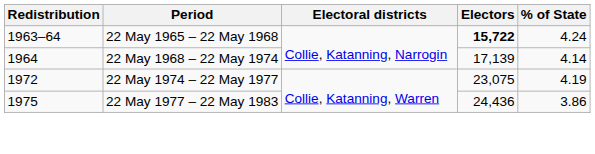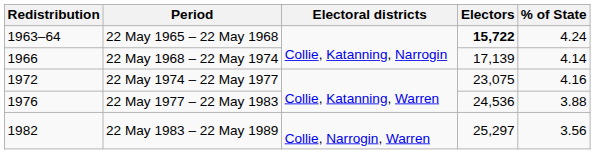22 May 1968 – 22 May 1974 | Redistribution: 1964 -> 1966
22 May 1974 – 22 May 1977 | % of State: 4.19 -> 4.16
22 May 1977 – 22 May 1983 | Redistribution: 1975 -> 1976
22 May 1977 – 22 May 1983 | Electors: 24,436 -> 24,536
22 May 1977 – 22 May 1983 | % of State: 3.86 -> 3.88
+ row: 1982 | 22 May 1983 – 22 May 1989 | Collie, Narrogin, Warren | 25,297 | 3.56
